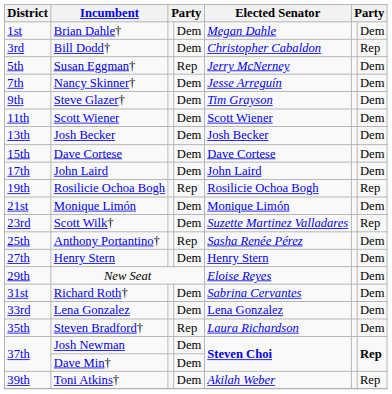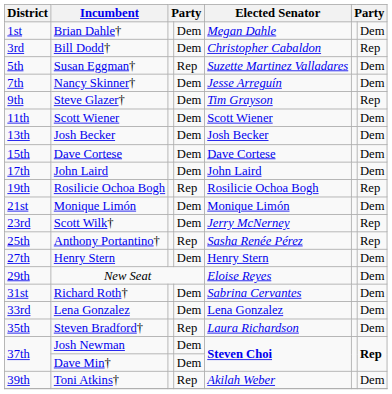Susan Eggman† | Elected Senator: Jerry McNerney -> Suzette Martinez Valladares
Steve Glazer† | column 7: Dem -> Rep
Scott Wilk† | Elected Senator: Suzette Martinez Valladares -> Jerry McNerney
Anthony Portantino† | column 7: Dem -> Rep
Toni Atkins† | column 4: Dem -> Rep
Toni Atkins† | column 7: Rep -> Dem
